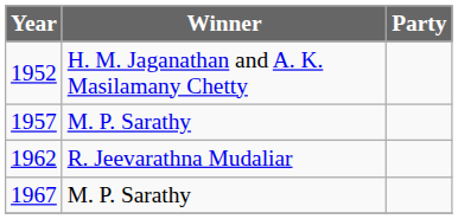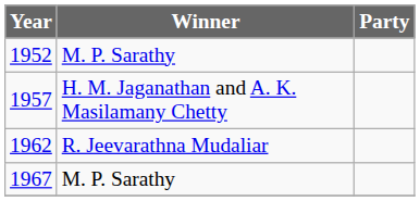1952 | Winner: H. M. Jaganathan and A. K. Masilamany Chetty -> M. P. Sarathy
1957 | Winner: M. P. Sarathy -> H. M. Jaganathan and A. K. Masilamany Chetty
